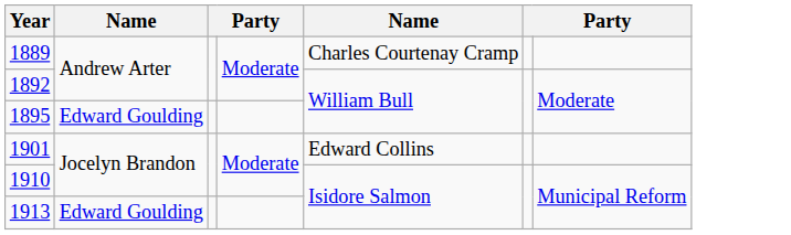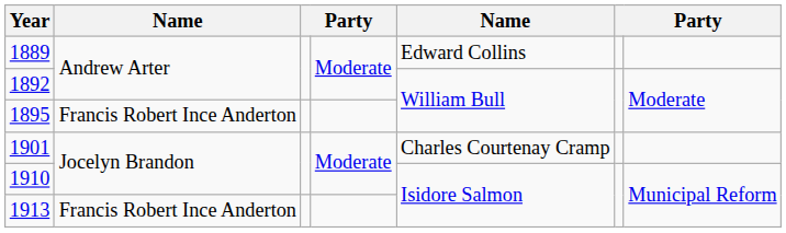1889 | column 5: Charles Courtenay Cramp -> Edward Collins
1895 | column 2: Edward Goulding -> Francis Robert Ince Anderton
1901 | column 5: Edward Collins -> Charles Courtenay Cramp
1913 | column 2: Edward Goulding -> Francis Robert Ince Anderton
